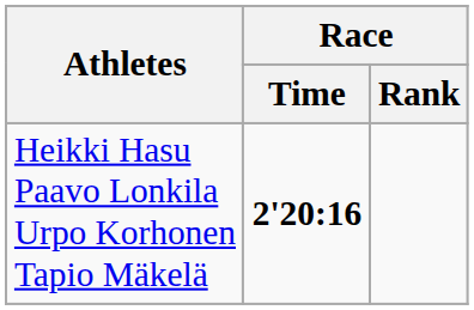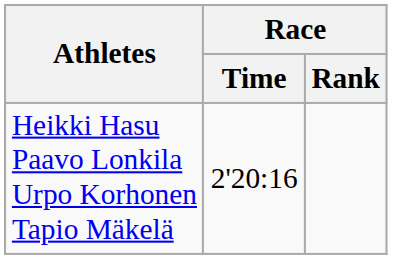Heikki Hasu Paavo Lonkila Urpo Korhonen Tapio Mäkelä | Race / Time: bold -> normal
